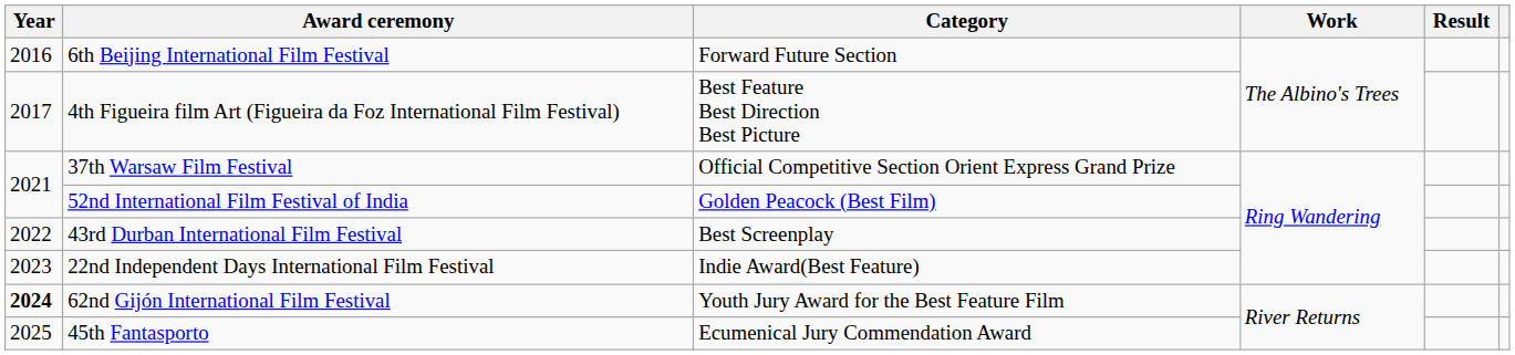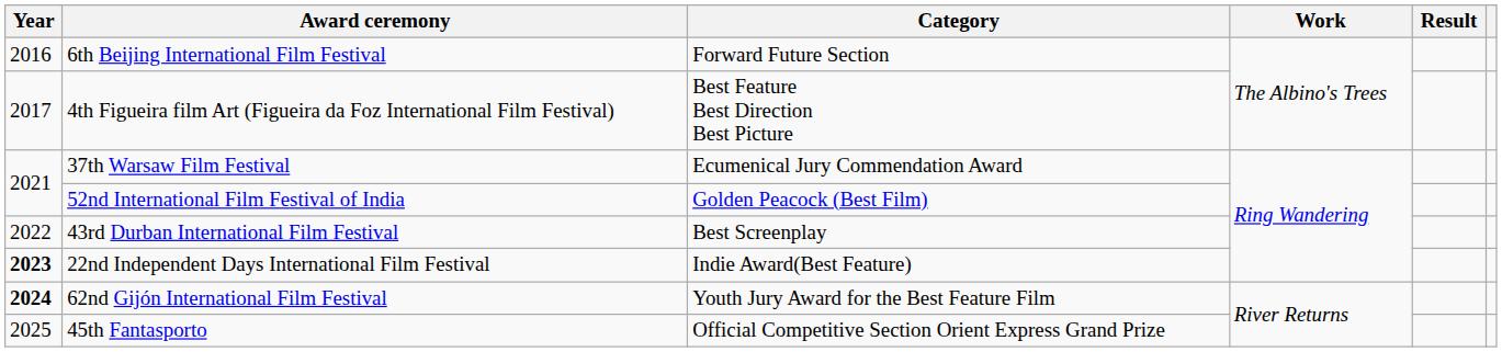37th Warsaw Film Festival | Category: Official Competitive Section Orient Express Grand Prize -> Ecumenical Jury Commendation Award
22nd Independent Days International Film Festival | Year: normal -> bold
45th Fantasporto | Category: Ecumenical Jury Commendation Award -> Official Competitive Section Orient Express Grand Prize
